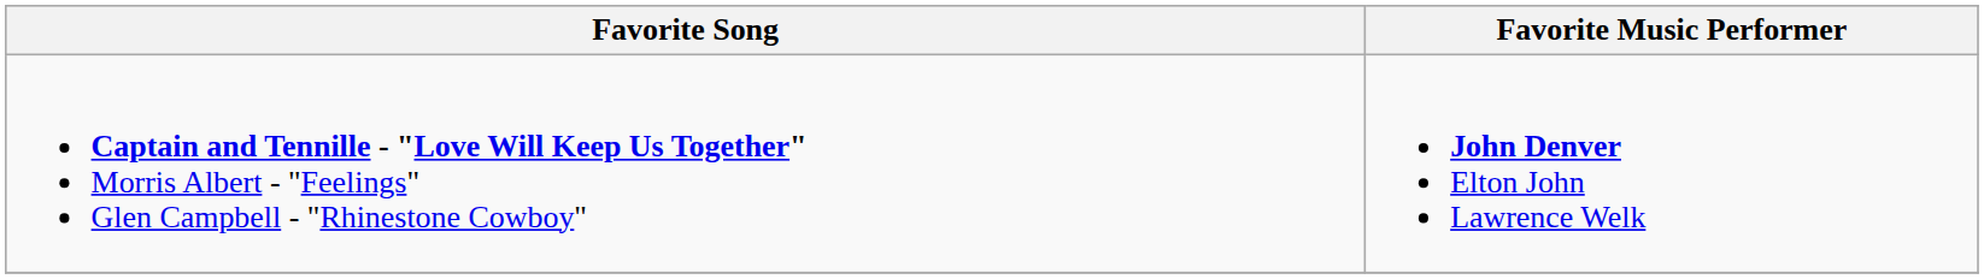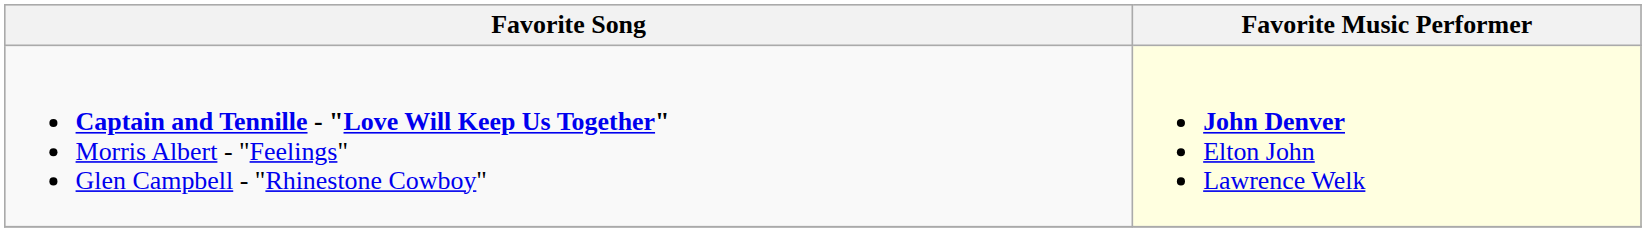row 2 | Favorite Music Performer: no background -> lightyellow background
